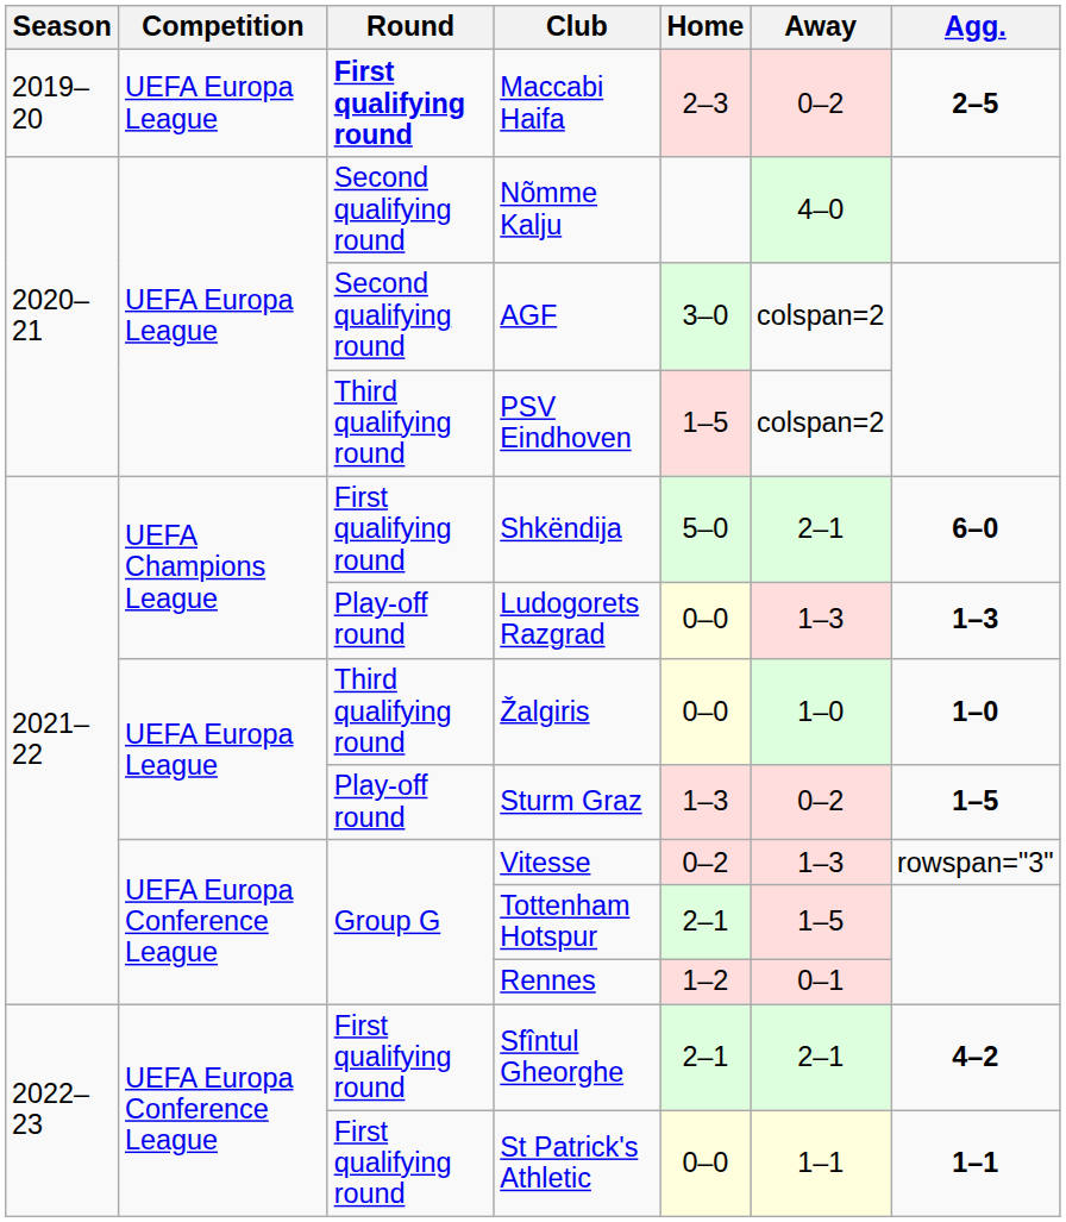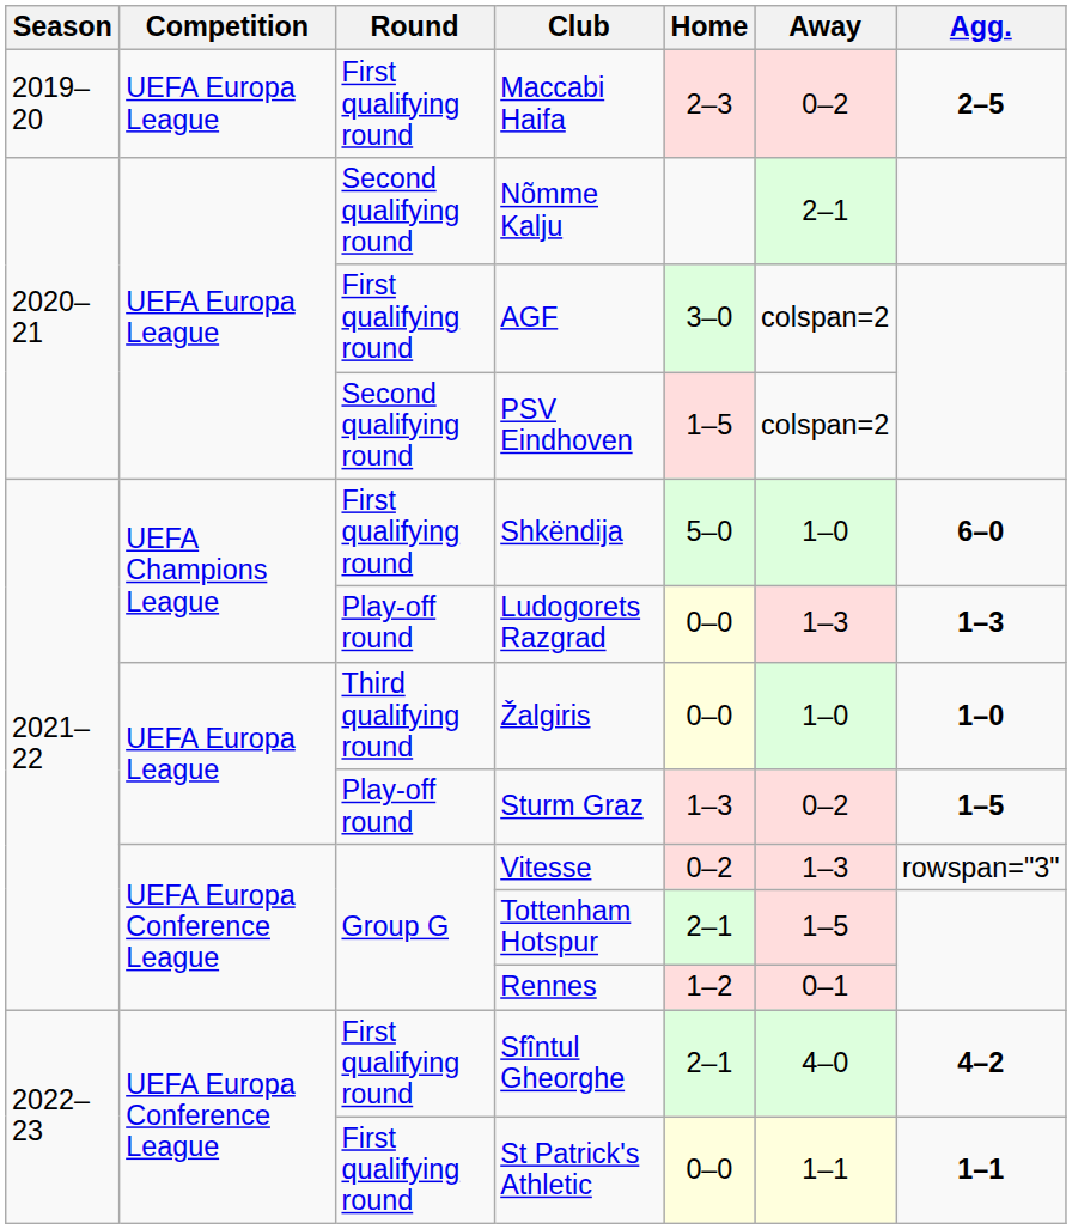Maccabi Haifa | Round: bold -> normal
Nõmme Kalju | Away: 4–0 -> 2–1
AGF | Round: Second qualifying round -> First qualifying round
PSV Eindhoven | Round: Third qualifying round -> Second qualifying round
Shkëndija | Away: 2–1 -> 1–0
Sfîntul Gheorghe | Away: 2–1 -> 4–0
